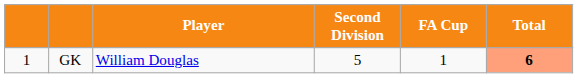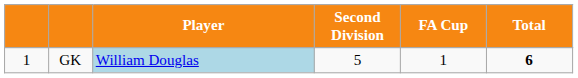GK | Player: no background -> lightblue background
GK | Total: lightsalmon background -> no background
